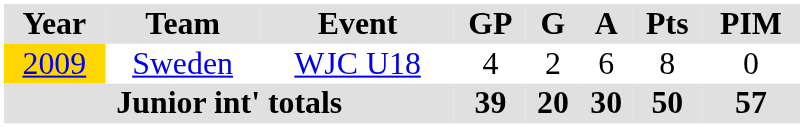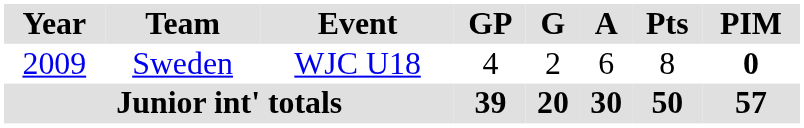Sweden | Year: gold background -> no background
Sweden | PIM: normal -> bold
